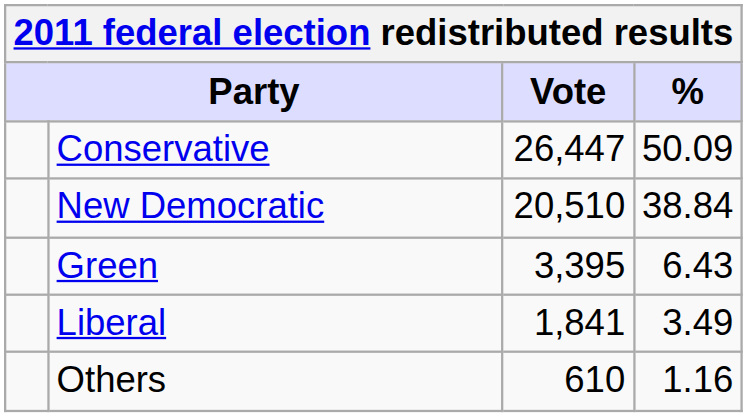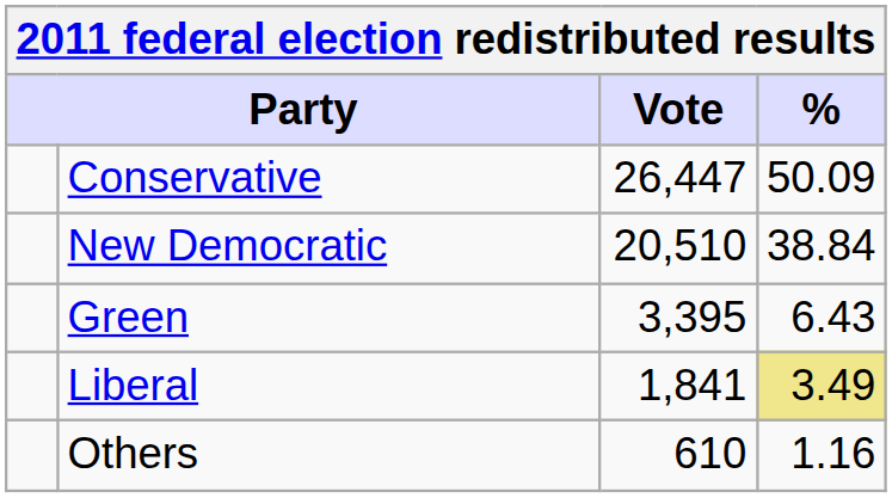Liberal | %: no background -> khaki background
